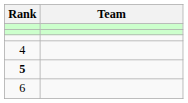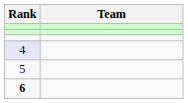row 5 | Rank: no background -> lavender background
row 6 | Rank: bold -> normal
row 7 | Rank: normal -> bold
